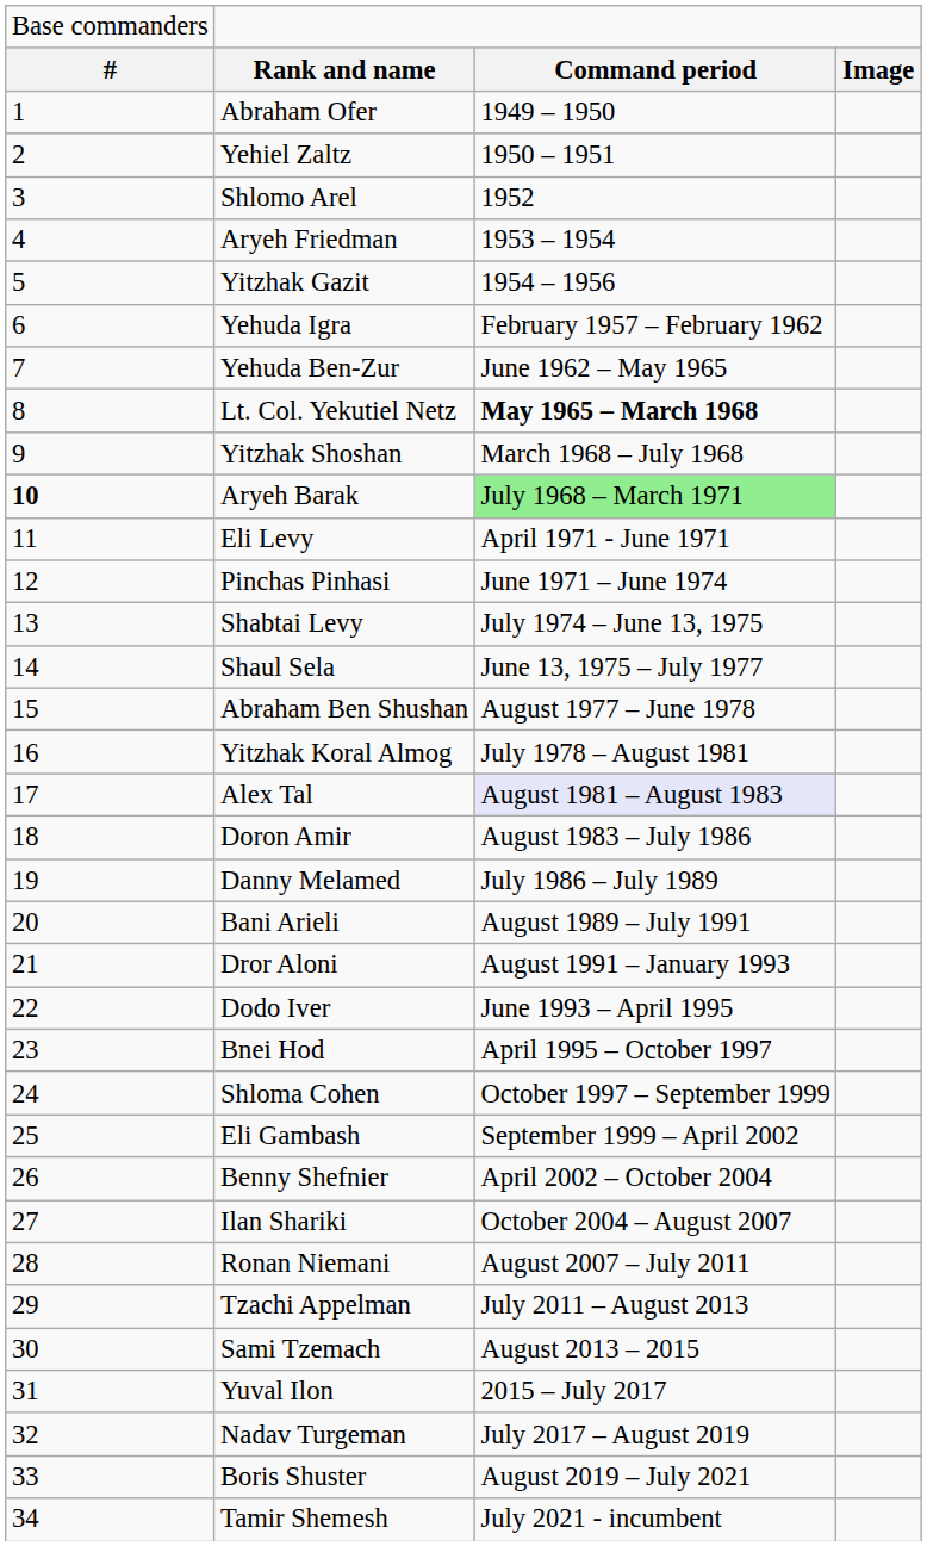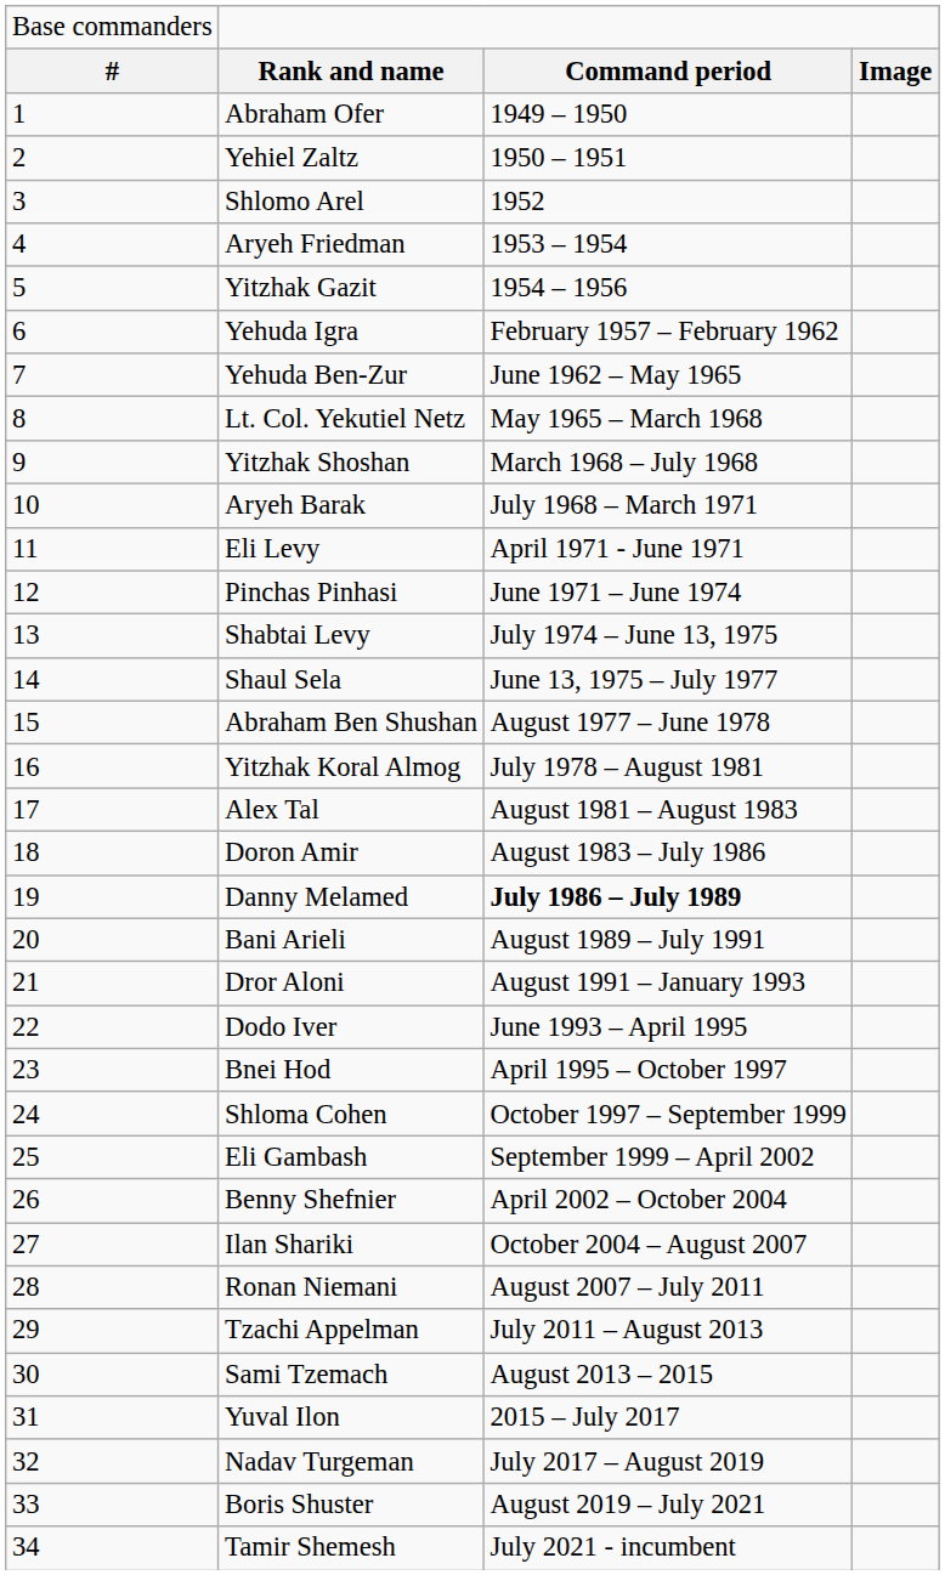Lt. Col. Yekutiel Netz | column 3: bold -> normal
Aryeh Barak | column 1: bold -> normal
Aryeh Barak | column 3: lightgreen background -> no background
Alex Tal | column 3: lavender background -> no background
Danny Melamed | column 3: normal -> bold
